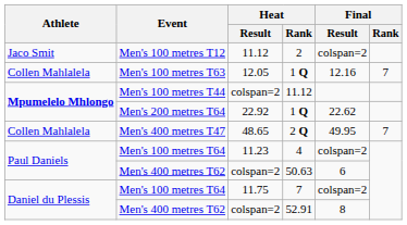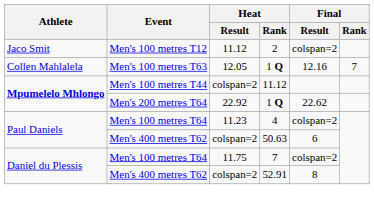- row: Collen Mahlalela | Men's 400 metres T47 | 48.65 | 2 Q | 49.95 | 7
